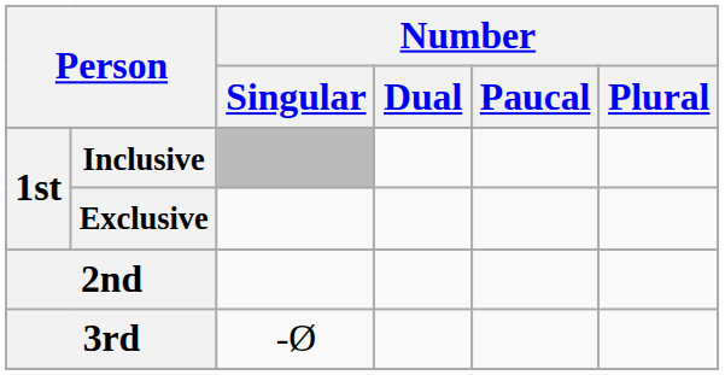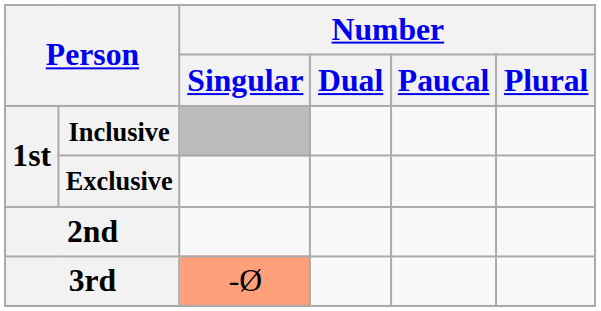3rd | Number / Singular: no background -> lightsalmon background
